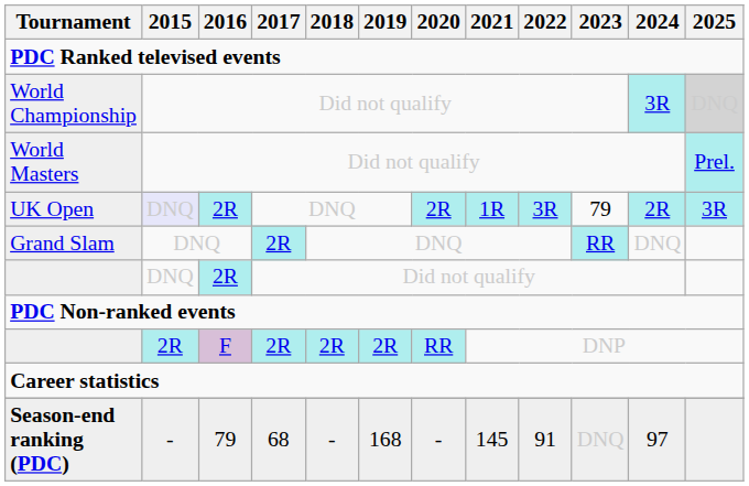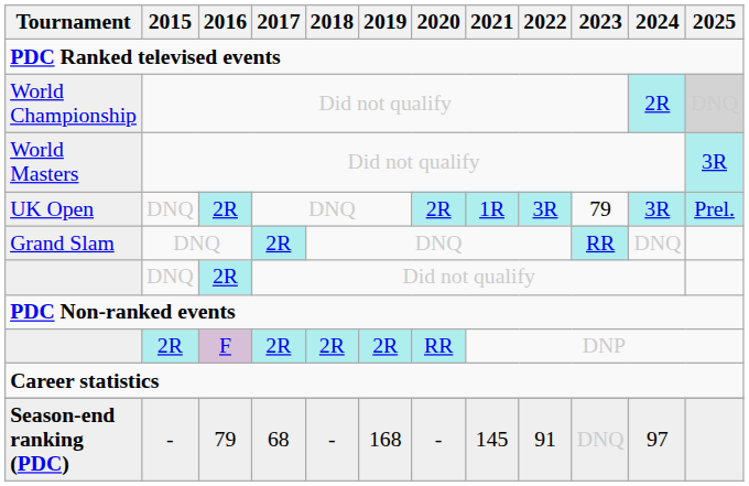World Championship | 2024: 3R -> 2R
World Masters | 2025: Prel. -> 3R
UK Open | 2015: lavender background -> no background
UK Open | 2024: 2R -> 3R
UK Open | 2025: 3R -> Prel.
